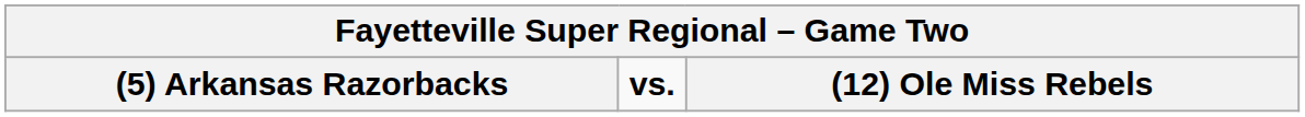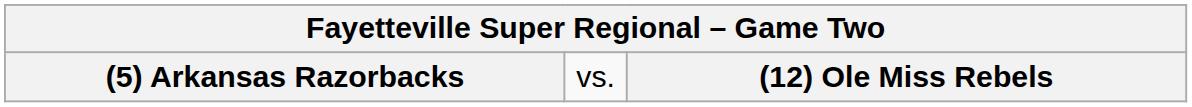(5) Arkansas Razorbacks | column 2: bold -> normal
